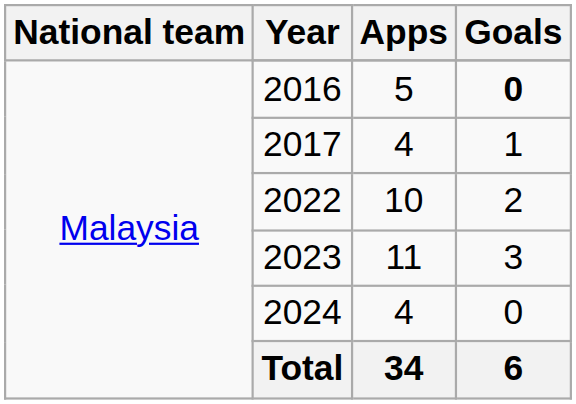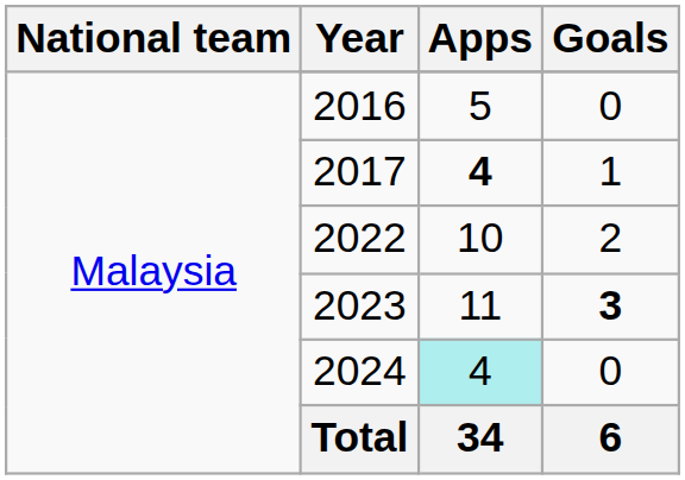2016 | Goals: bold -> normal
2017 | Apps: normal -> bold
2023 | Goals: normal -> bold
2024 | Apps: no background -> paleturquoise background
